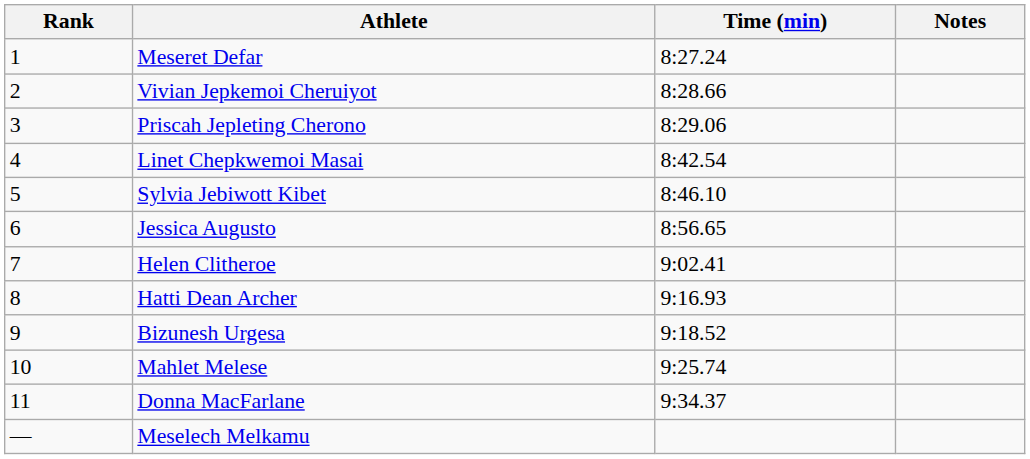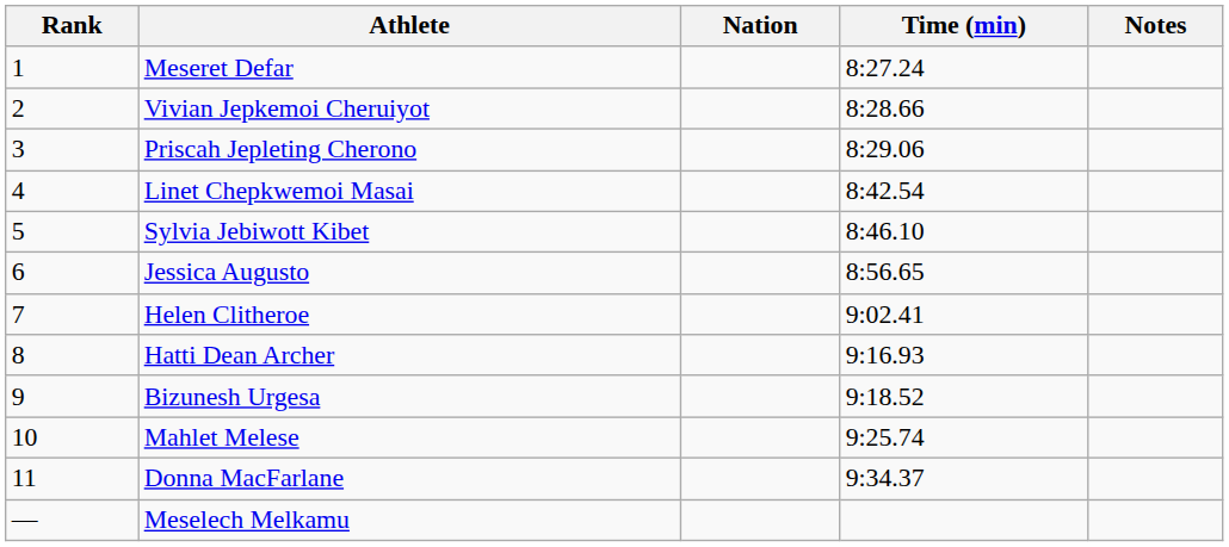+ column: Nation
